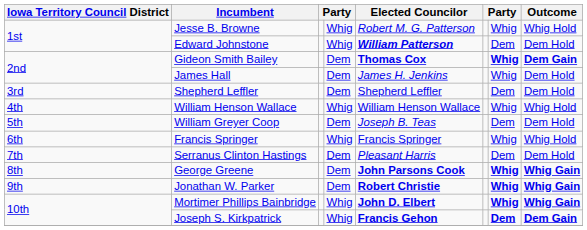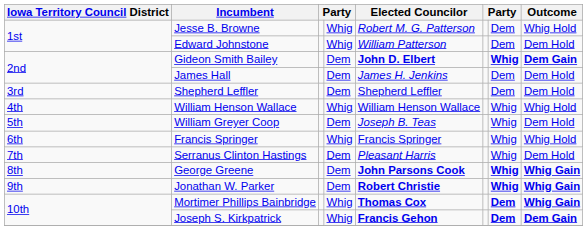Jesse B. Browne | column 7: Whig -> Dem
Edward Johnstone | Elected Councilor: bold -> normal
Gideon Smith Bailey | Elected Councilor: Thomas Cox -> John D. Elbert
James Hall | column 7: Whig -> Dem
William Greyer Coop | column 7: Dem -> Whig
Serranus Clinton Hastings | column 7: Dem -> Whig
Mortimer Phillips Bainbridge | Elected Councilor: John D. Elbert -> Thomas Cox
Mortimer Phillips Bainbridge | column 7: Whig -> Dem
